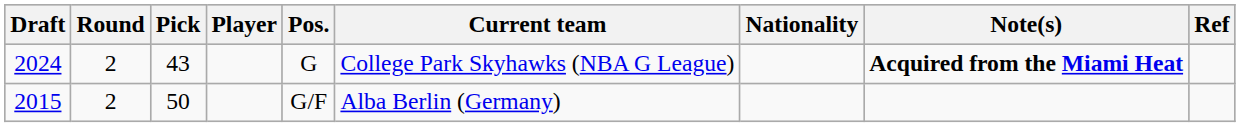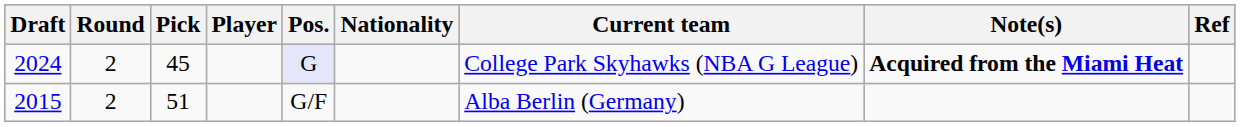columns swapped: Nationality <-> Current team
2024 | Pick: 43 -> 45
2024 | Pos.: no background -> lavender background
2015 | Pick: 50 -> 51
